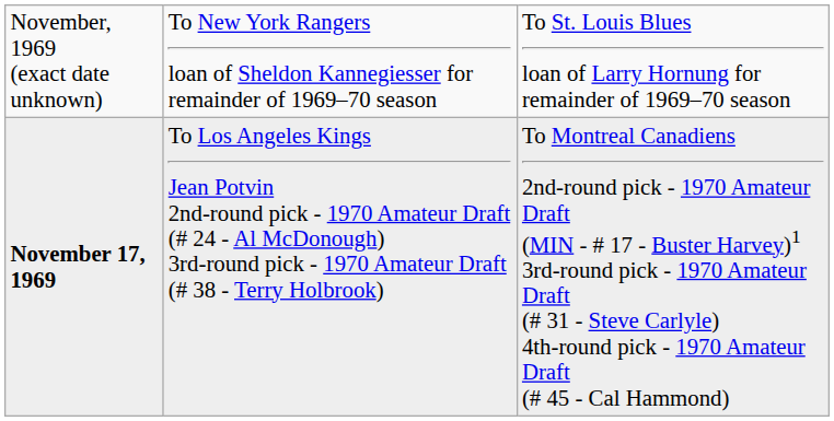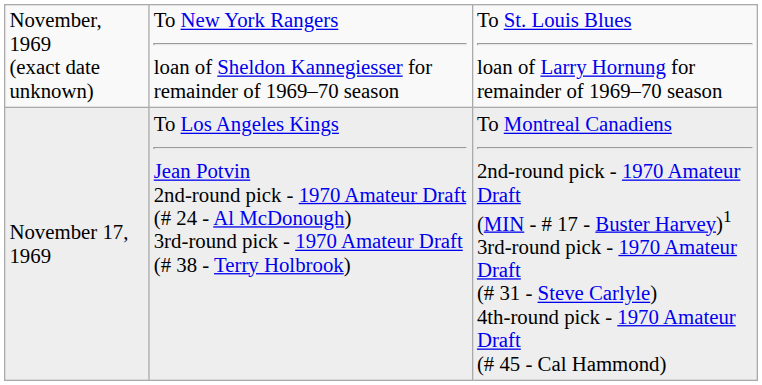November 17, 1969 | column 1: bold -> normal
